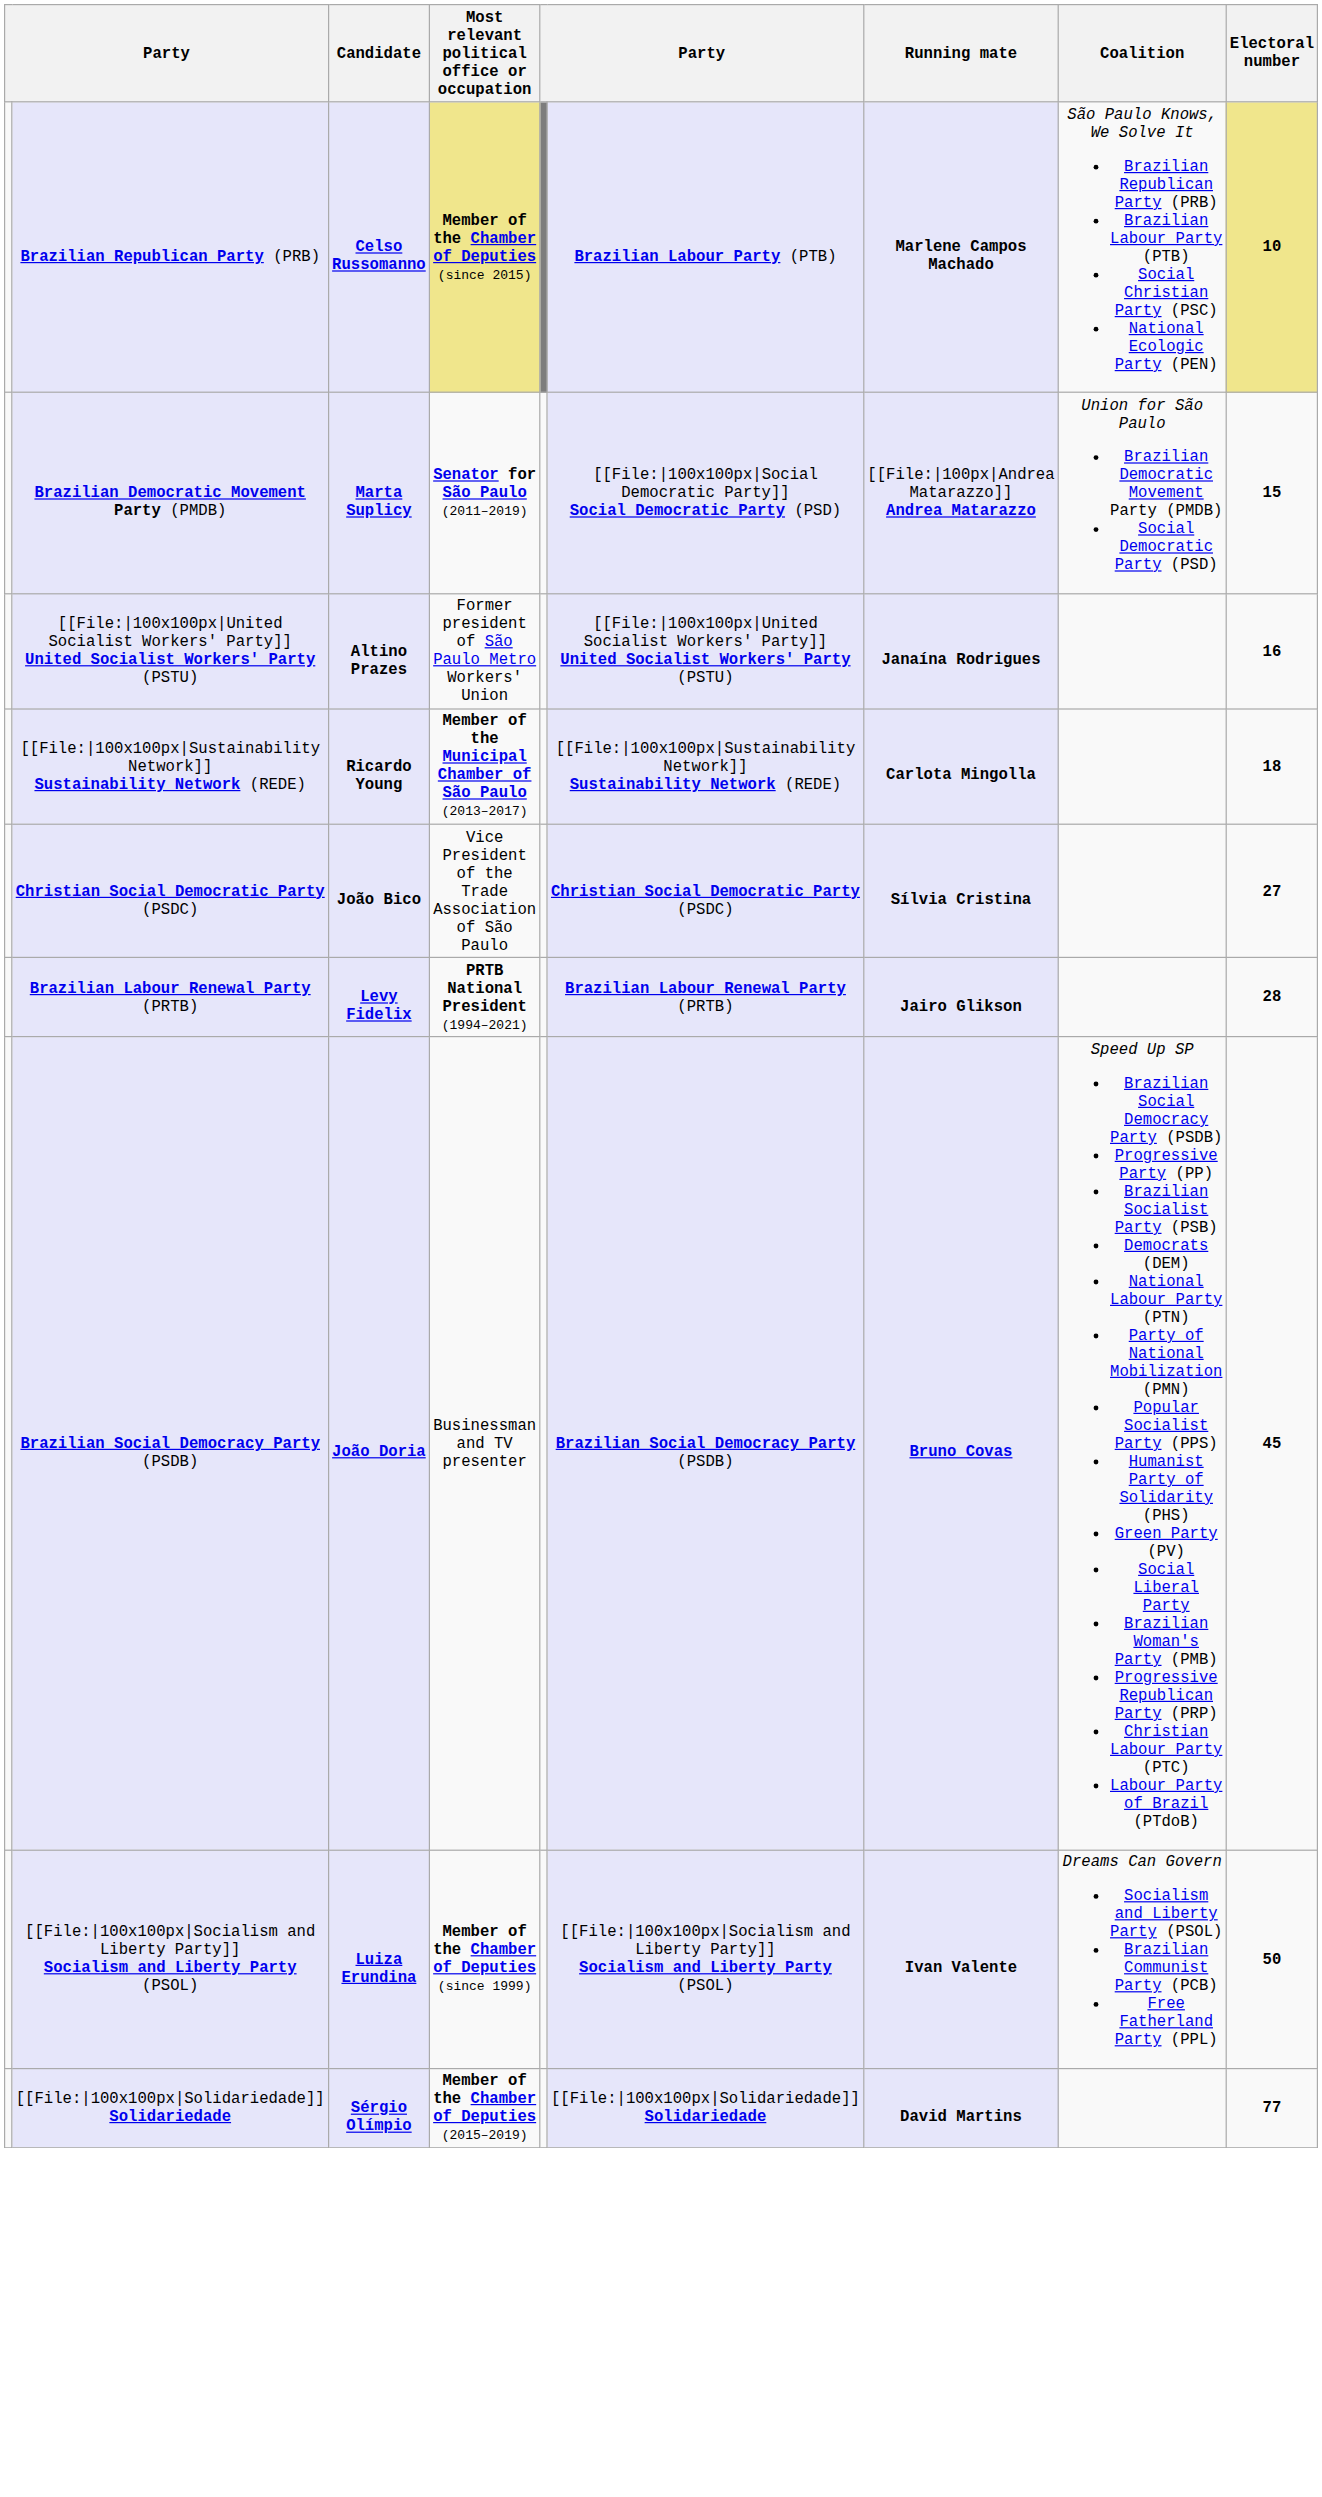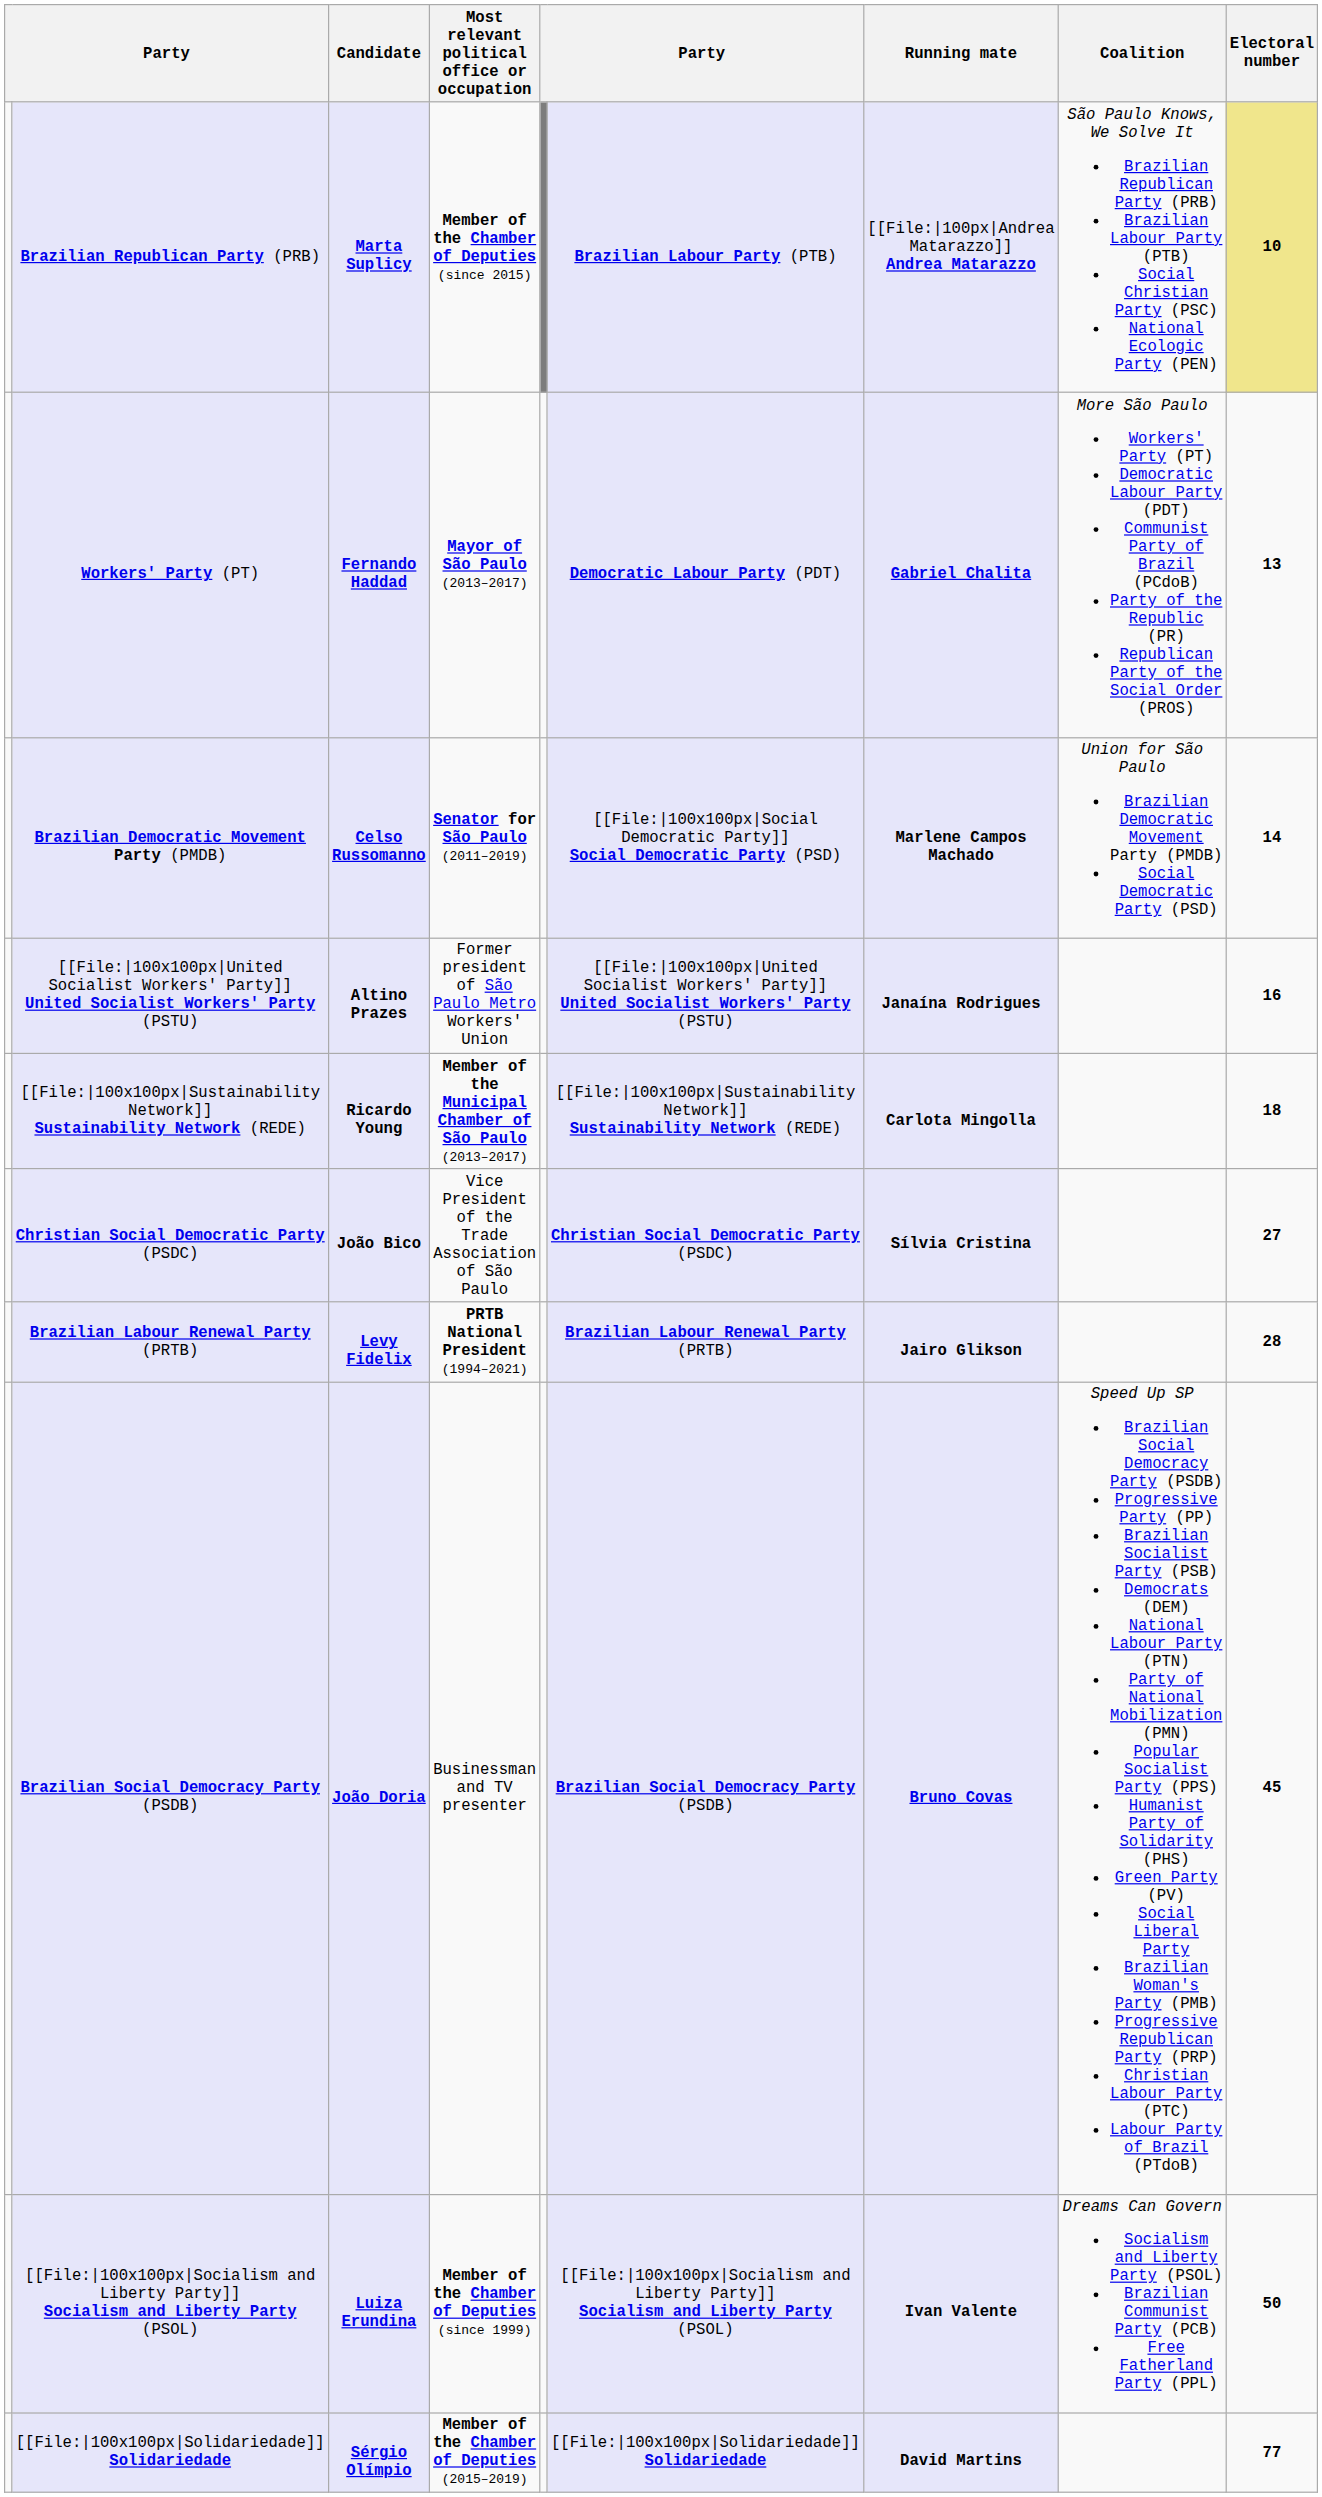Brazilian Republican Party (PRB) | Candidate: Celso Russomanno -> Marta Suplicy
Brazilian Republican Party (PRB) | Most relevant political office or occupation: khaki background -> no background
Brazilian Republican Party (PRB) | Running mate: Marlene Campos Machado -> [[File:|100px|Andrea Matarazzo]] Andrea Matarazzo
+ row: Workers' Party (PT) | Fernando Haddad | Mayor of São Paulo (2013–2017) | Democratic Labour Party (PDT) | Gabriel Chalita | More São Paulo Workers' Party (PT) Democratic Labour Party (PDT) Communist Party of Brazil (PCdoB) Party of the Republic (PR) Republican Party of the Social Order (PROS) | 13
Brazilian Democratic Movement Party (PMDB) | Candidate: Marta Suplicy -> Celso Russomanno
Brazilian Democratic Movement Party (PMDB) | Running mate: [[File:|100px|Andrea Matarazzo]] Andrea Matarazzo -> Marlene Campos Machado
Brazilian Democratic Movement Party (PMDB) | Electoral number: 15 -> 14
